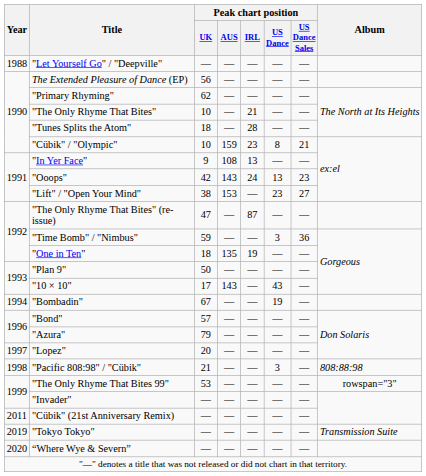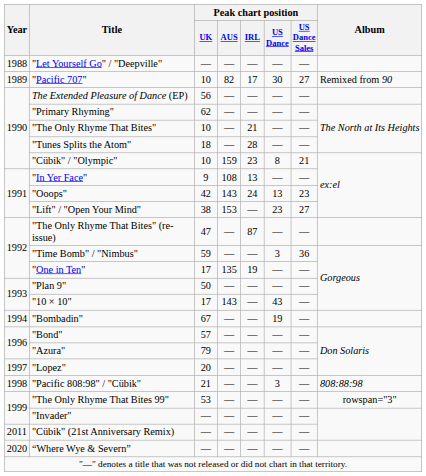+ row: 1989 | "Pacific 707" | 10 | 82 | 17 | 30 | 27 | Remixed from 90
"One in Ten" | Peak chart position / UK: 18 -> 17
- row: 2019 | "Tokyo Tokyo" | — | — | — | — | — | Transmission Suite
